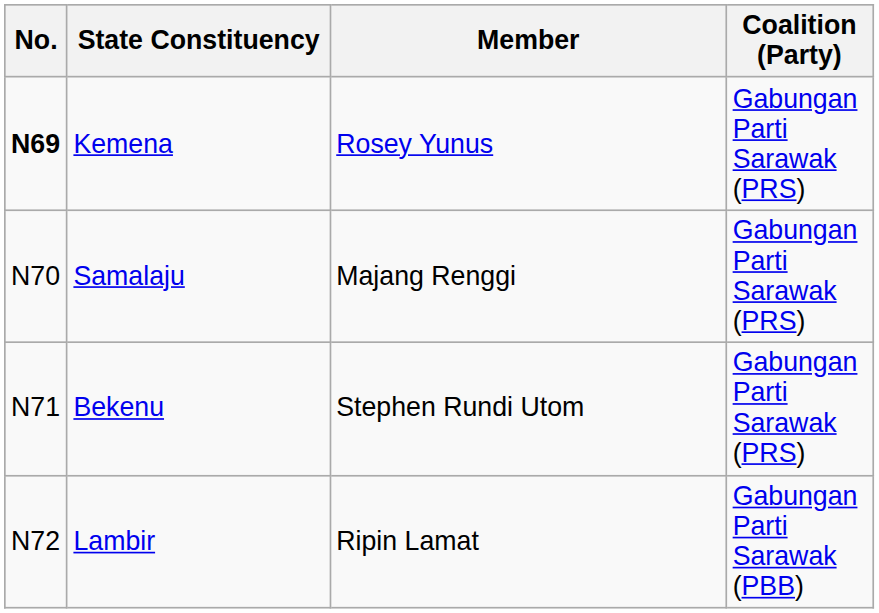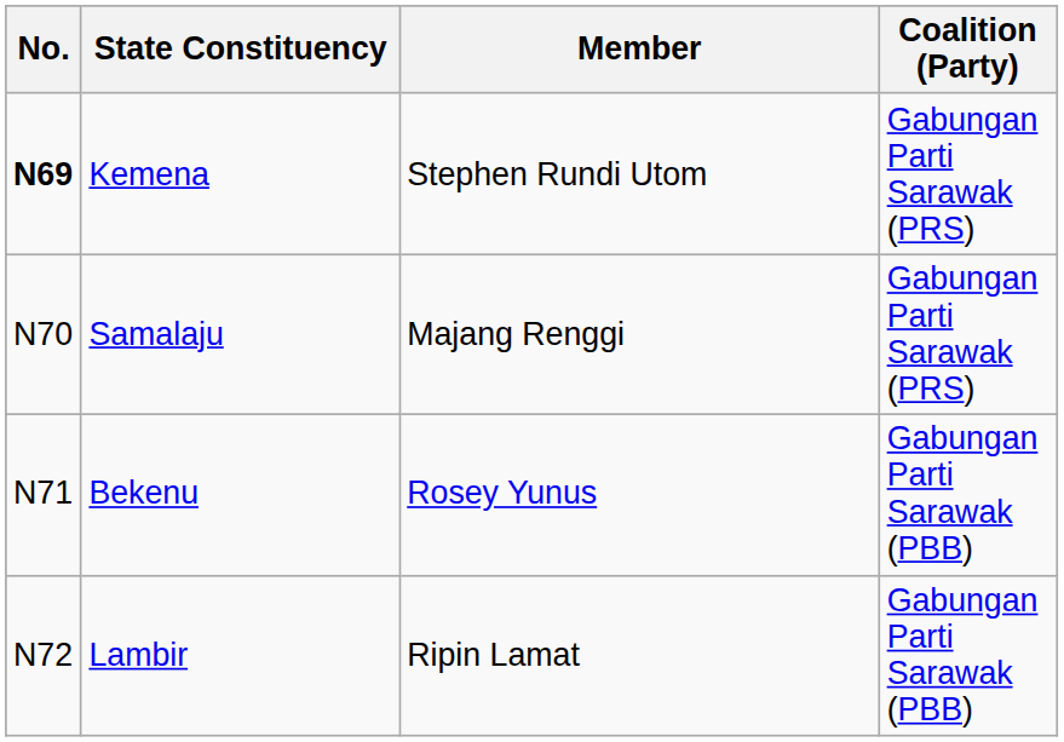Kemena | Member: Rosey Yunus -> Stephen Rundi Utom
Bekenu | Member: Stephen Rundi Utom -> Rosey Yunus
Bekenu | Coalition (Party): Gabungan Parti Sarawak (PRS) -> Gabungan Parti Sarawak (PBB)
